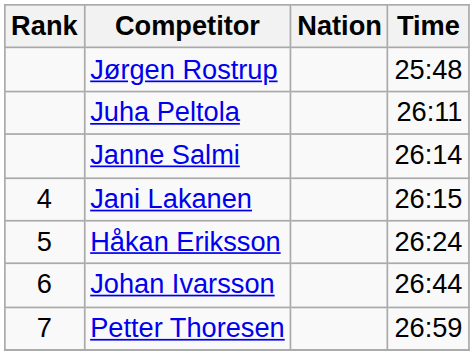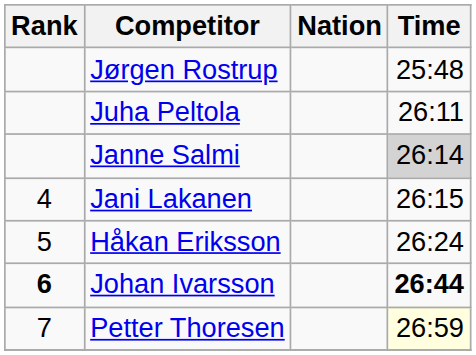Janne Salmi | Time: no background -> lightgrey background
Johan Ivarsson | Rank: normal -> bold
Johan Ivarsson | Time: normal -> bold
Petter Thoresen | Time: no background -> lightyellow background
